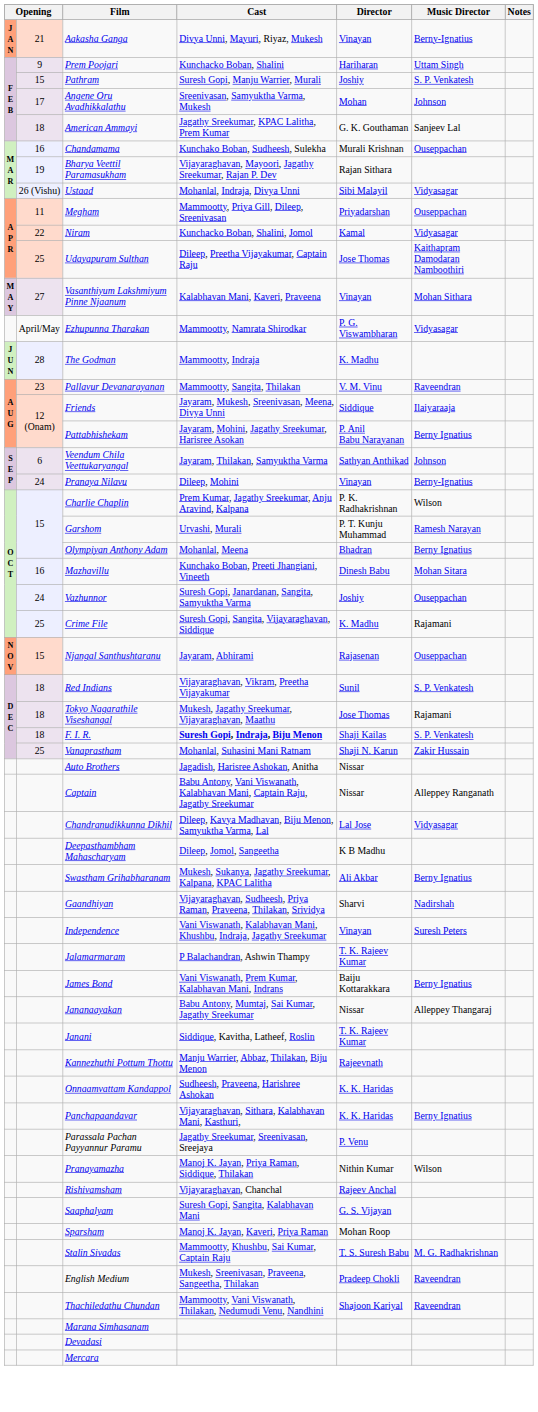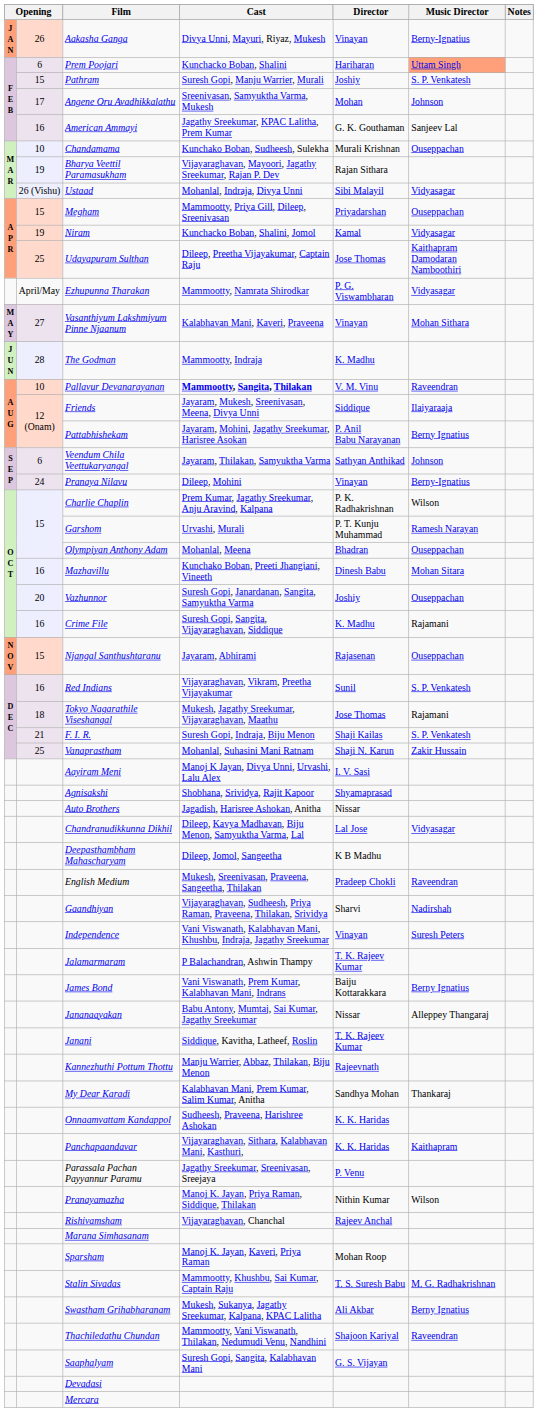Aakasha Ganga | column 2: 21 -> 26
Prem Poojari | column 2: 9 -> 6
Prem Poojari | Music Director: no background -> lightsalmon background
American Ammayi | column 2: 18 -> 16
Chandamama | column 2: 16 -> 10
Megham | column 2: 11 -> 15
Niram | column 2: 22 -> 19
rows swapped: Ezhupunna Tharakan <-> Vasanthiyum Lakshmiyum Pinne Njaanum
Pallavur Devanarayanan | column 2: 23 -> 10
Pallavur Devanarayanan | Cast: normal -> bold
Olympiyan Anthony Adam | Music Director: Berny Ignatius -> Ouseppachan
Vazhunnor | column 2: 24 -> 20
Crime File | column 2: 25 -> 16
Red Indians | column 2: 18 -> 16
F. I. R. | column 2: 18 -> 21
F. I. R. | Cast: bold -> normal
+ row: Aayiram Meni | Manoj K Jayan, Divya Unni, Urvashi, Lalu Alex | I. V. Sasi
+ row: Agnisakshi | Shobhana, Srividya, Rajit Kapoor | Shyamaprasad
- row: Captain | Babu Antony, Vani Viswanath, Kalabhavan Mani, Captain Raju, Jagathy Sreekumar | Nissar | Alleppey Ranganath
rows swapped: English Medium <-> Swastham Grihabharanam
+ row: My Dear Karadi | Kalabhavan Mani, Prem Kumar, Salim Kumar, Anitha | Sandhya Mohan | Thankaraj
Panchapaandavar | Music Director: Berny Ignatius -> Kaithapram
rows swapped: Saaphalyam <-> Marana Simhasanam
